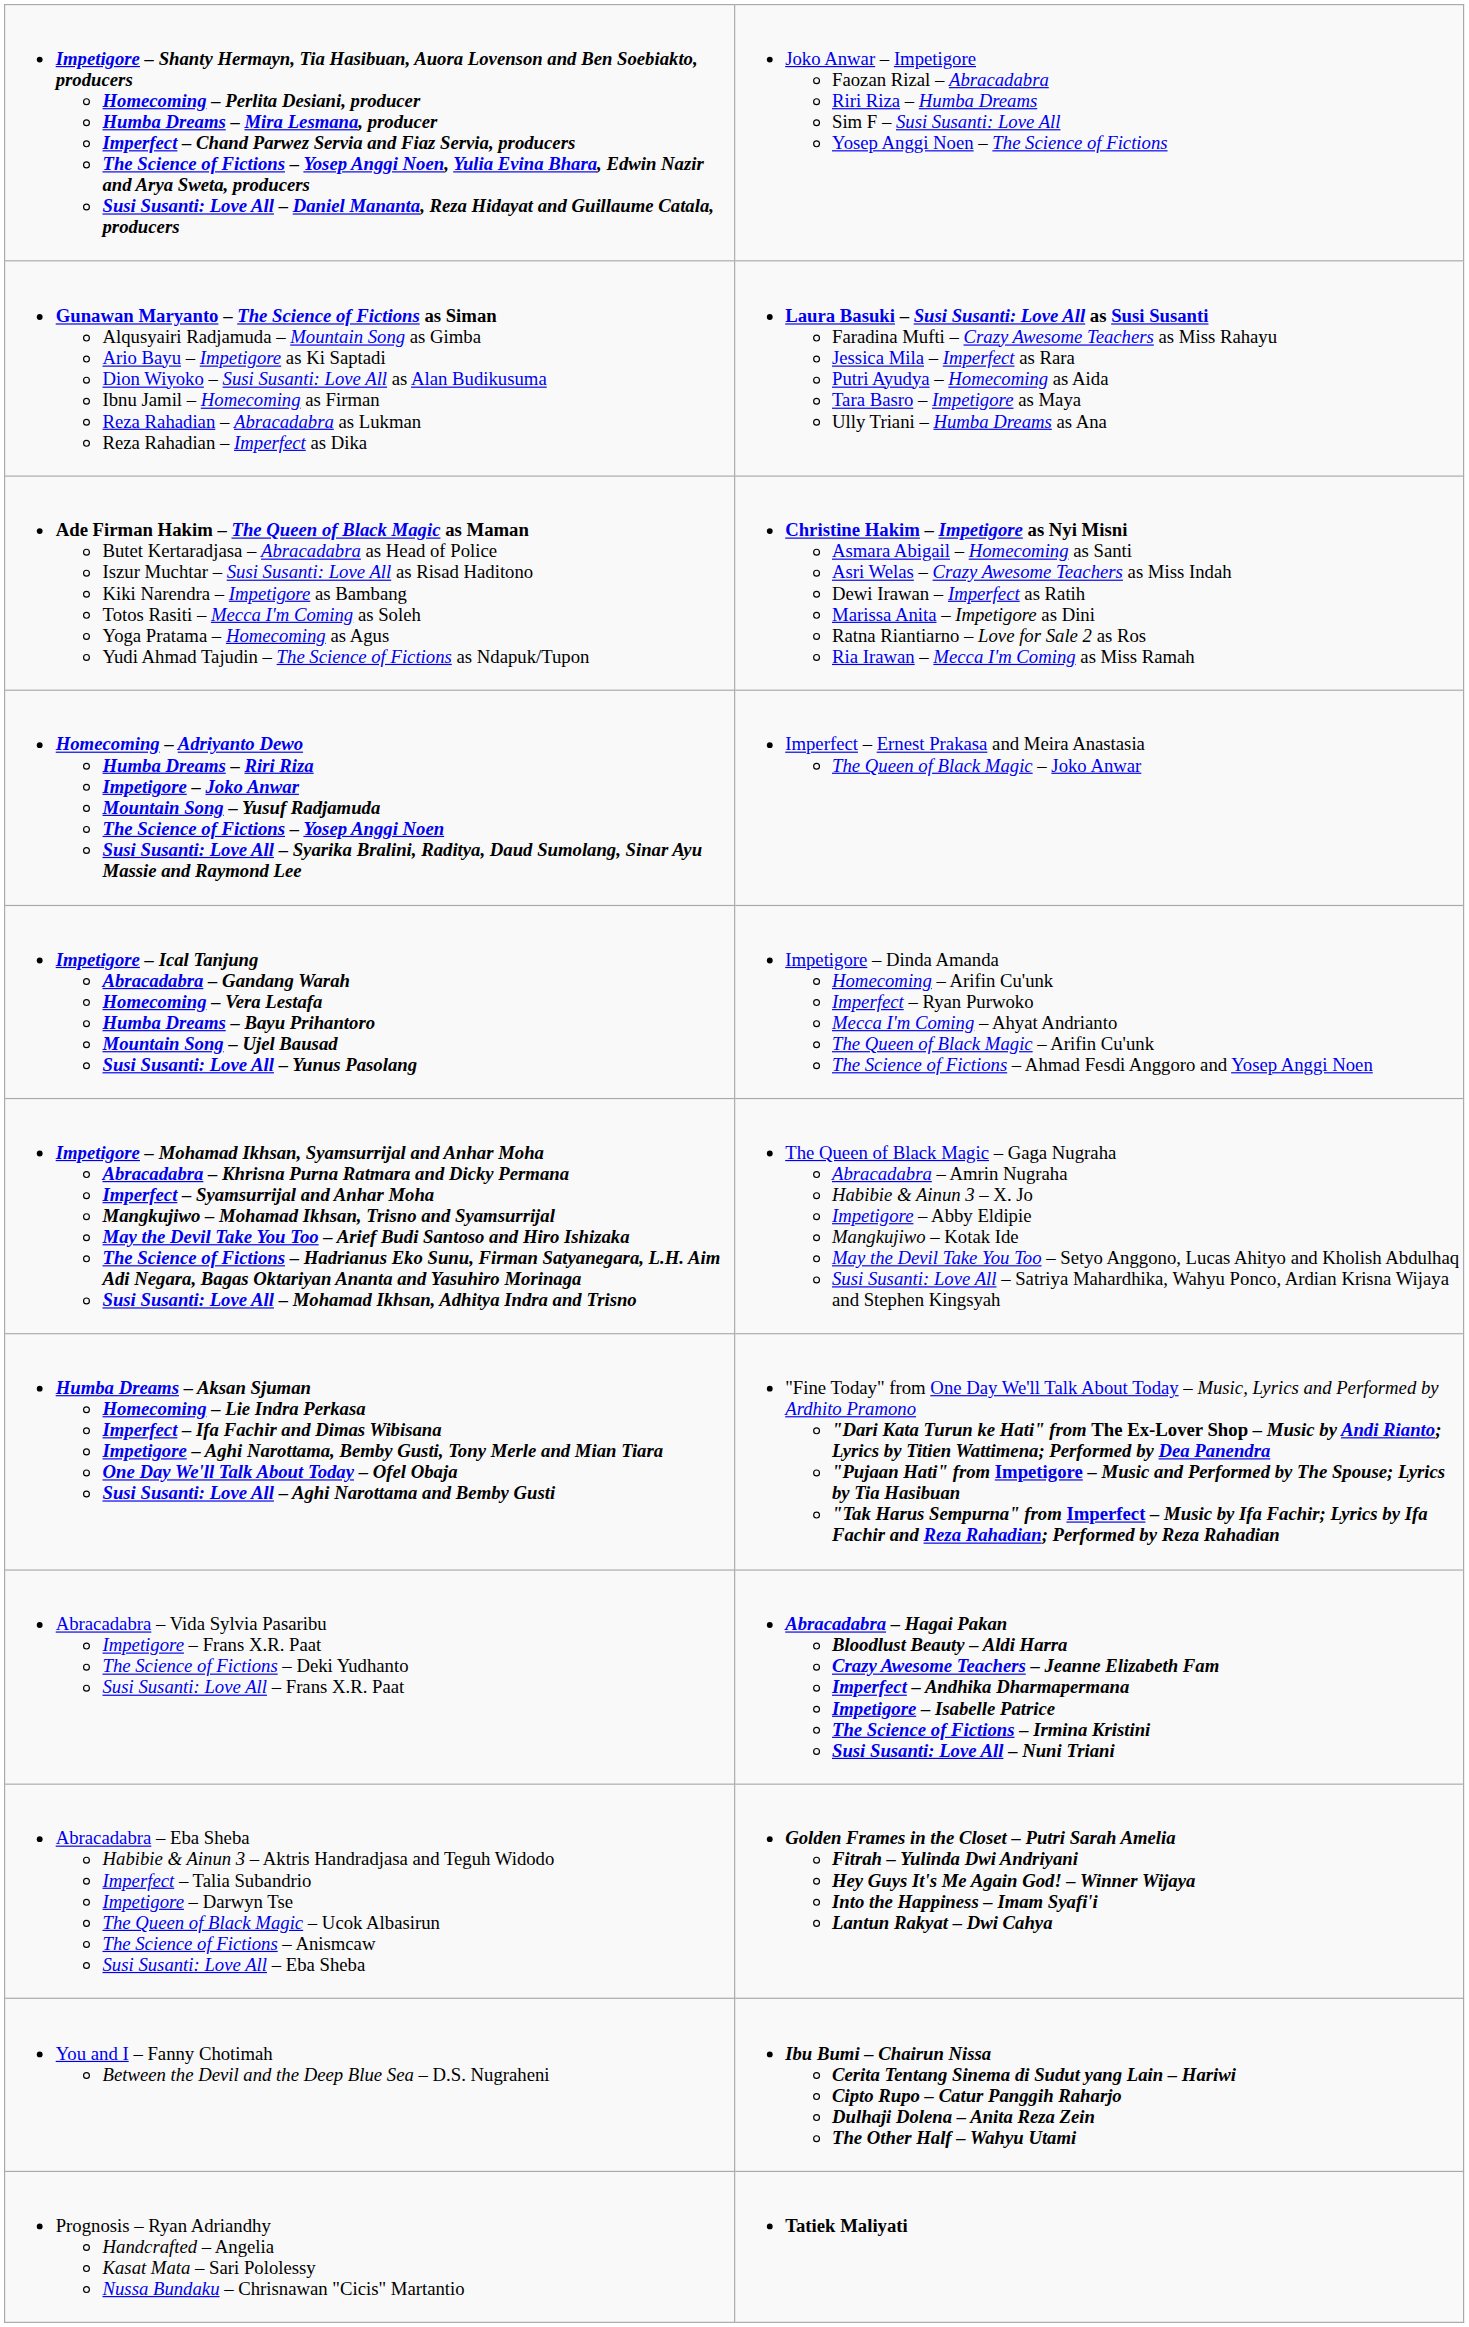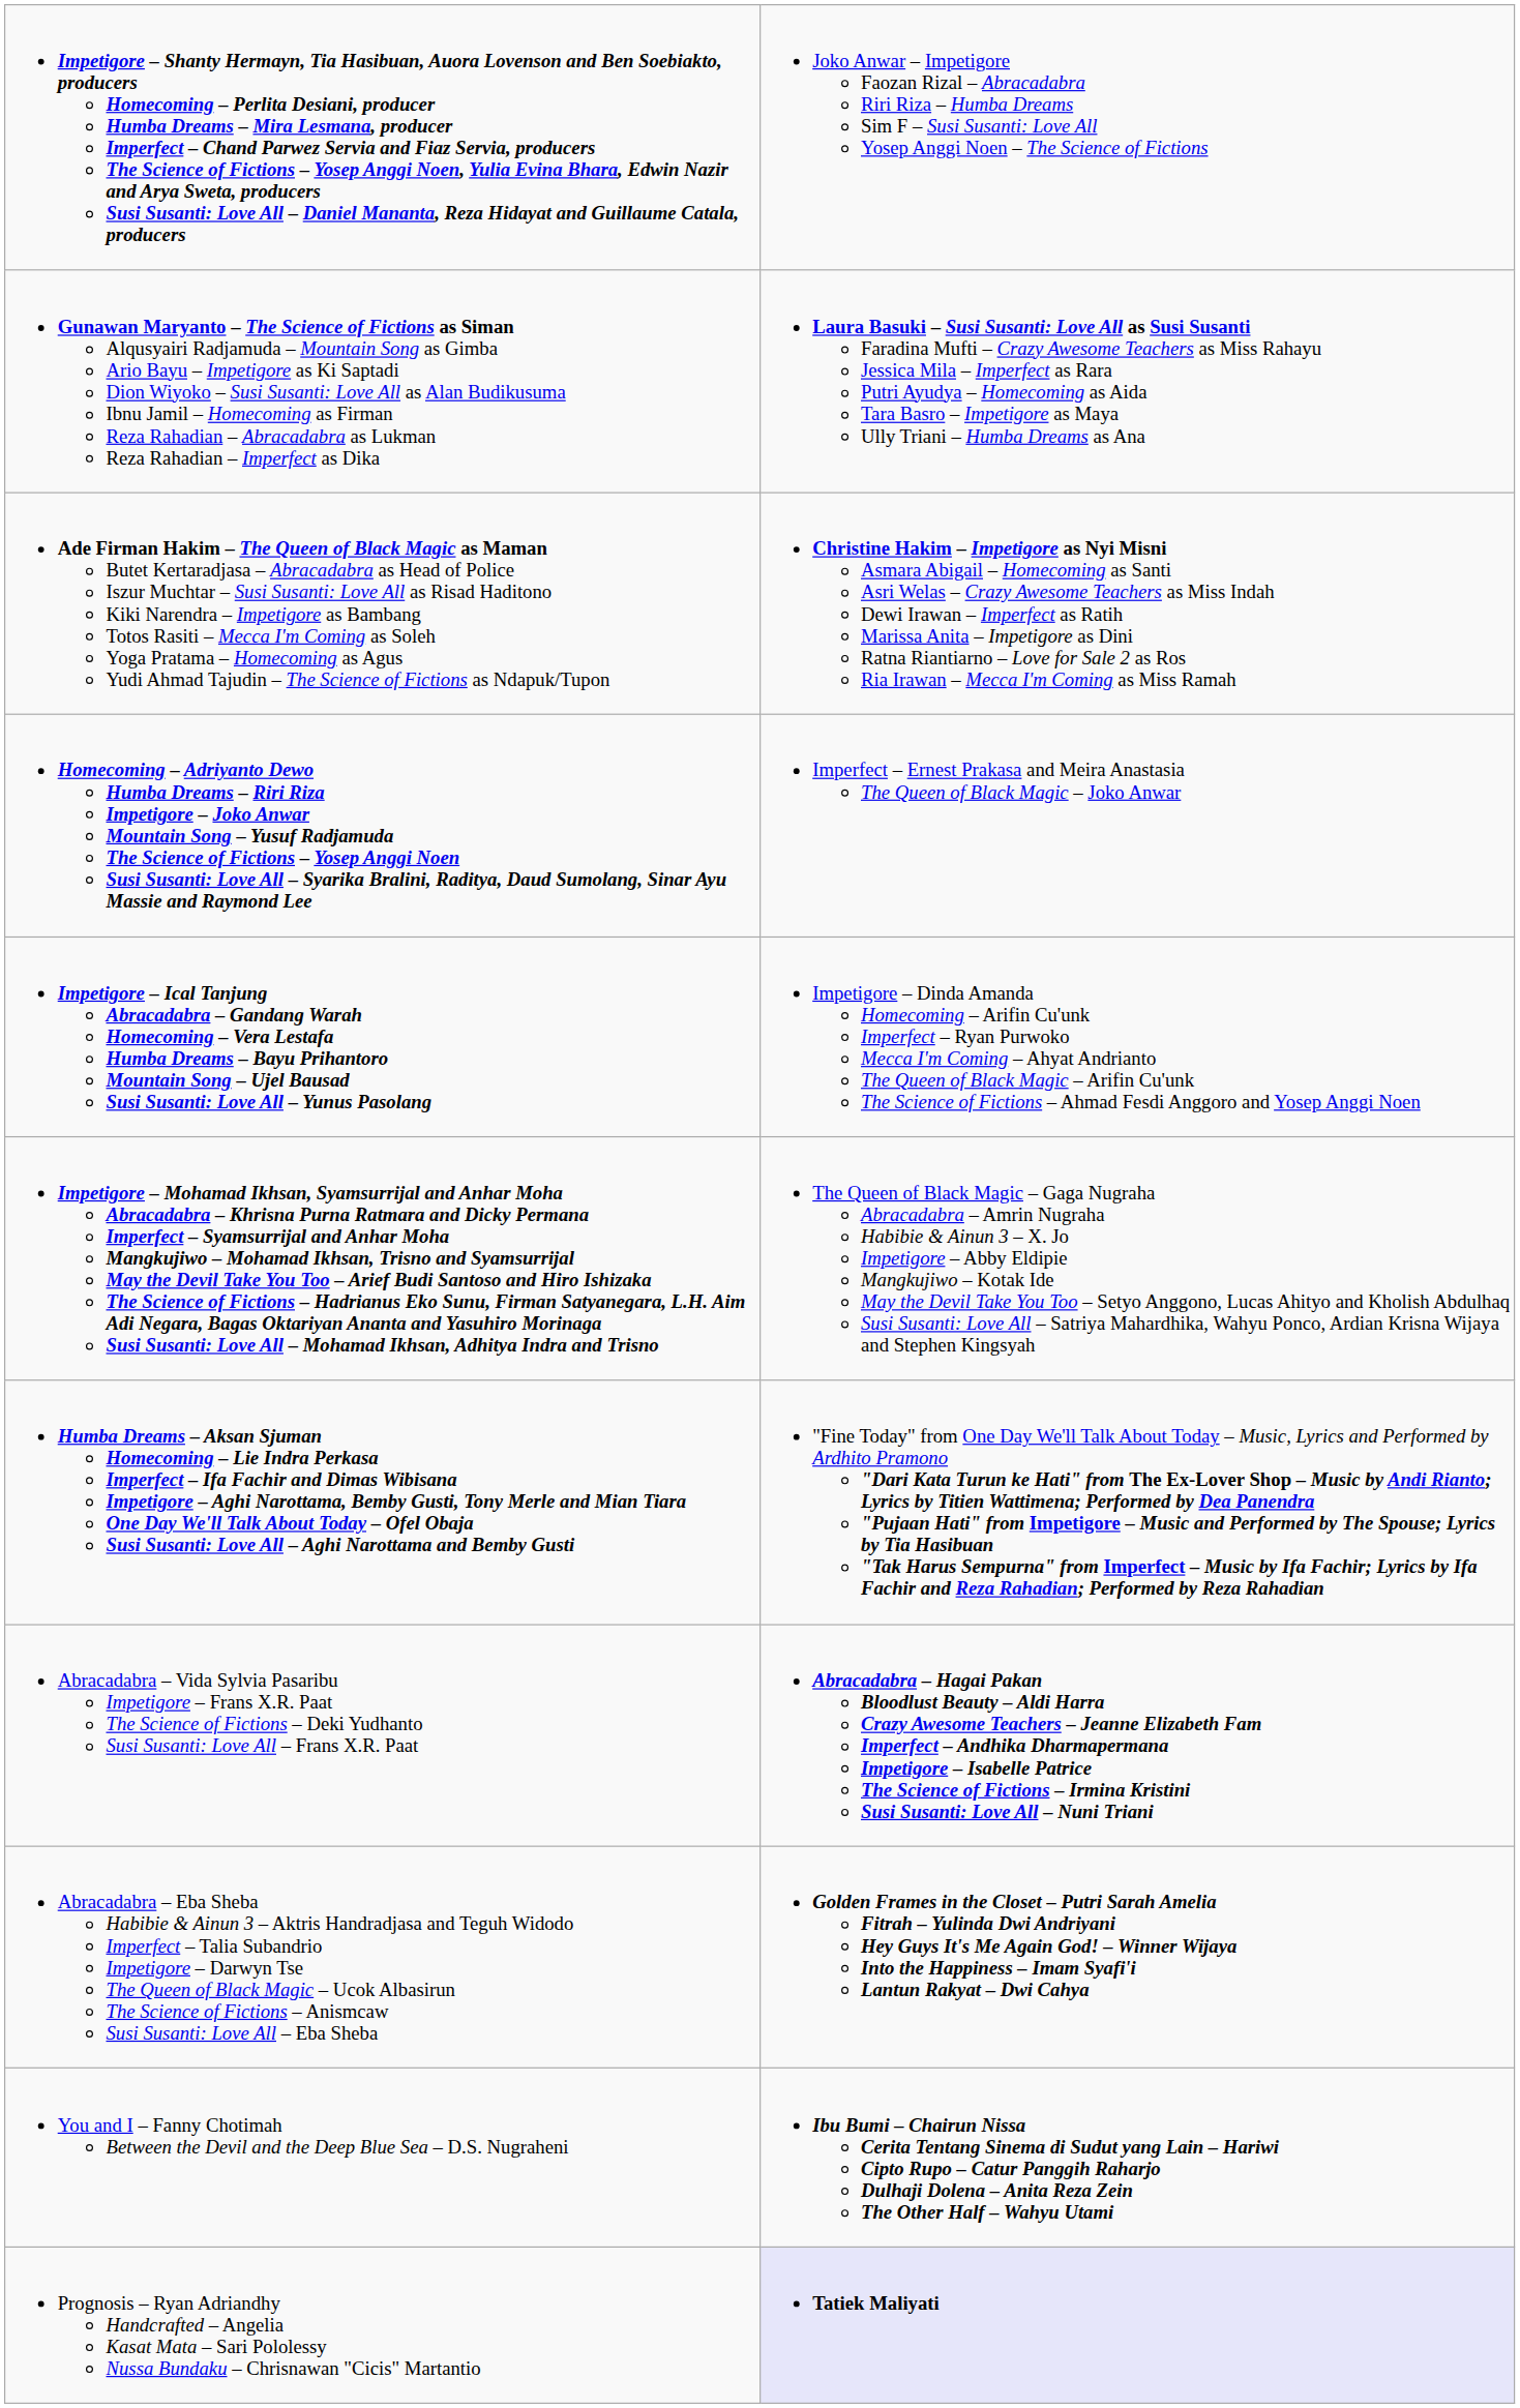row 11 | column 2: no background -> lavender background
